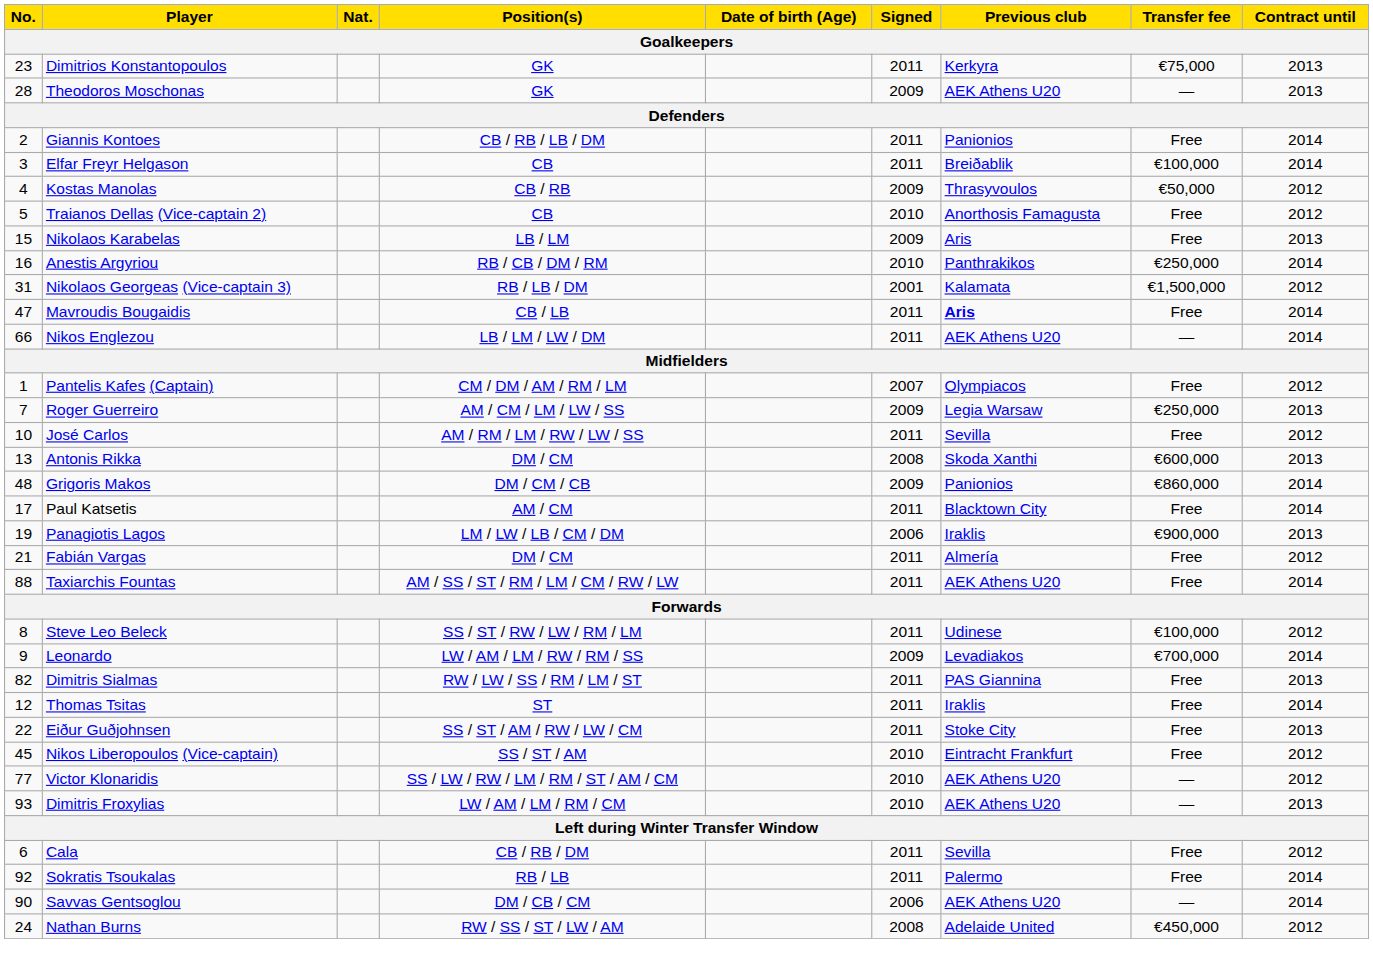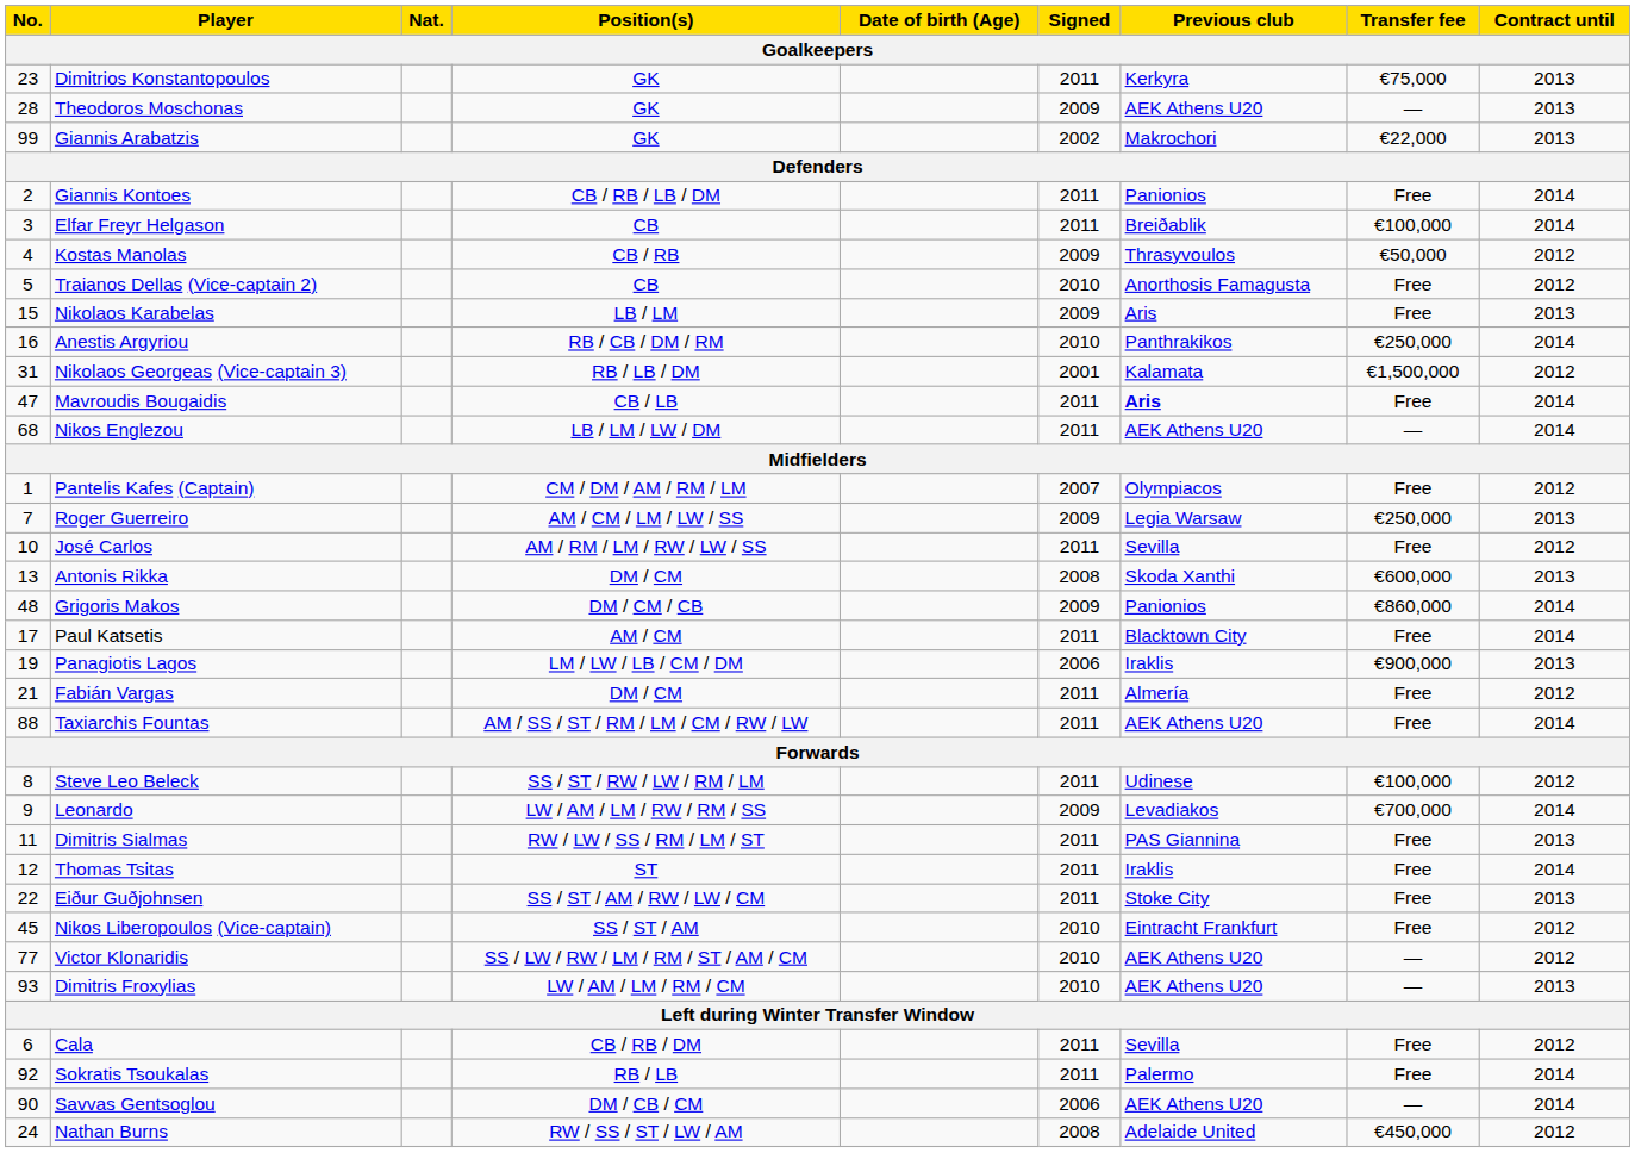+ row: 99 | Giannis Arabatzis | GK | 2002 | Makrochori | €22,000 | 2013
Nikos Englezou | No.: 66 -> 68
Dimitris Sialmas | No.: 82 -> 11
